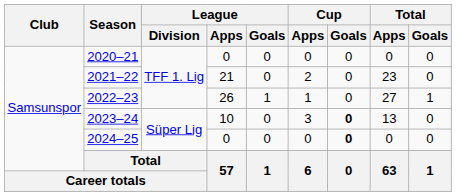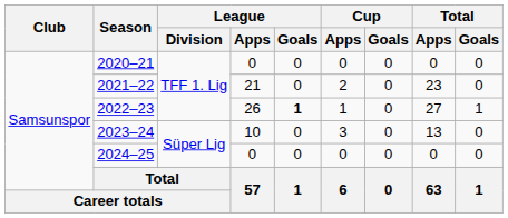2022–23 | League / Goals: normal -> bold
2023–24 | Cup / Goals: bold -> normal
2024–25 | Cup / Goals: bold -> normal
